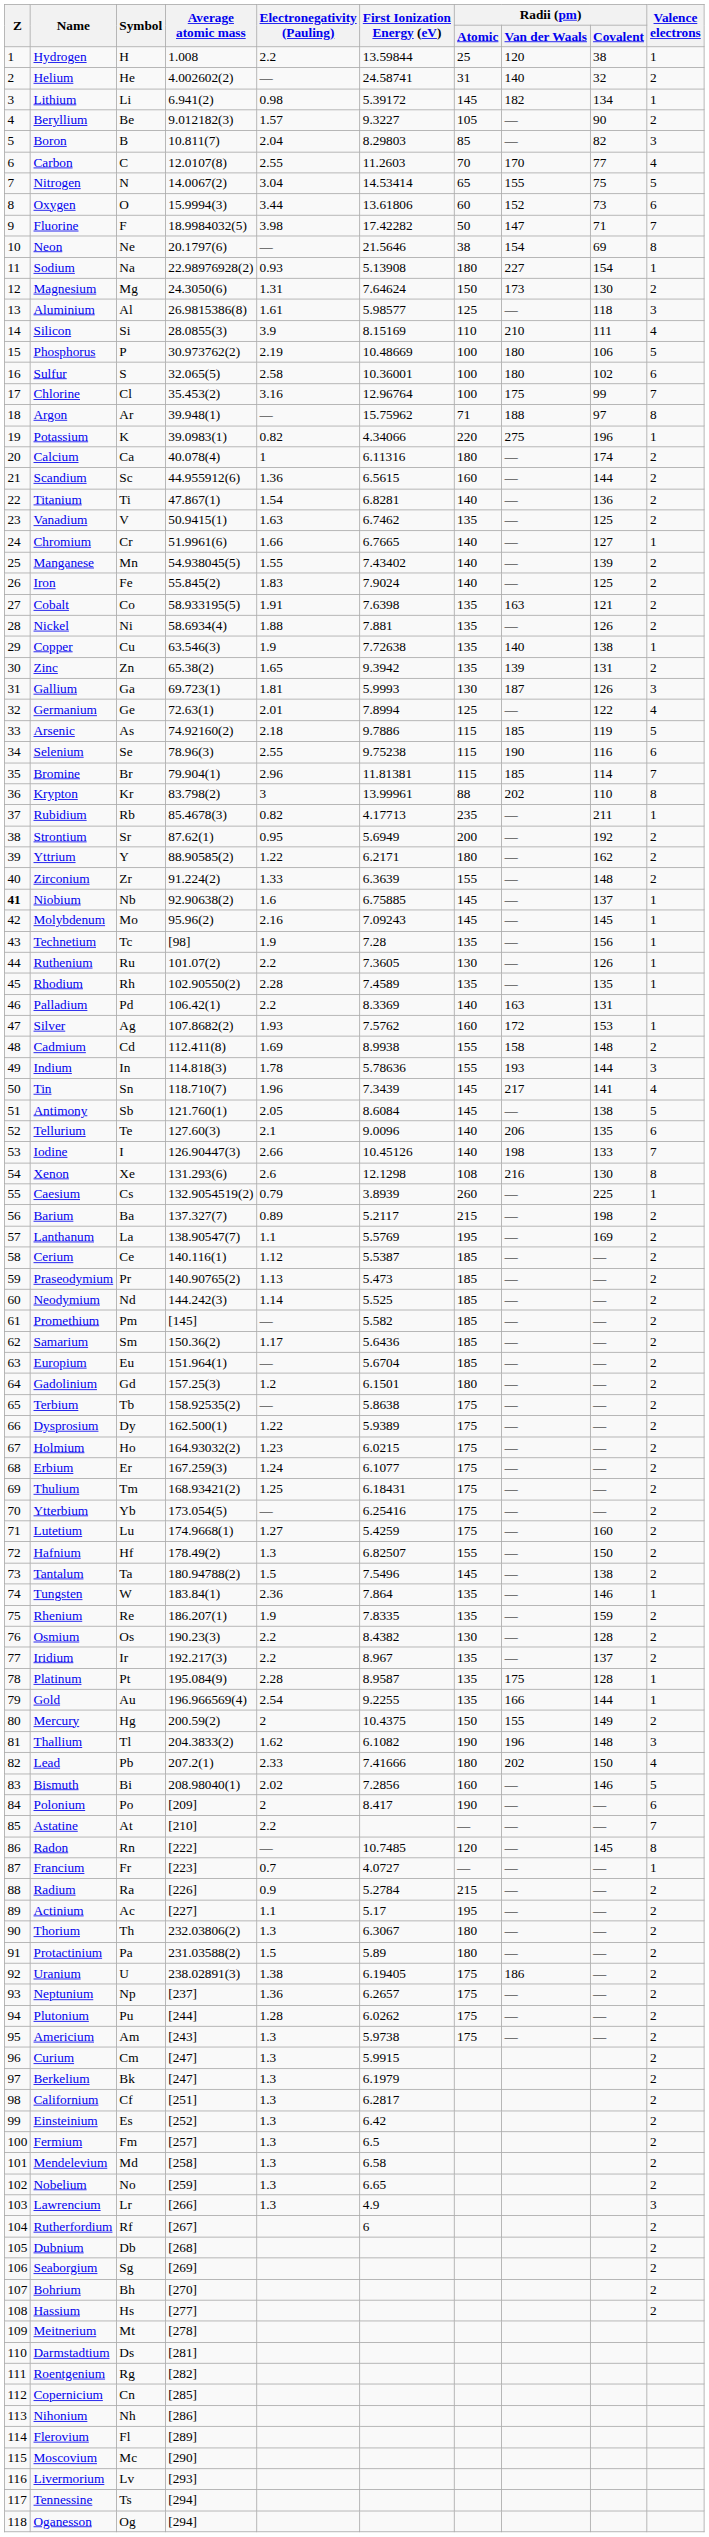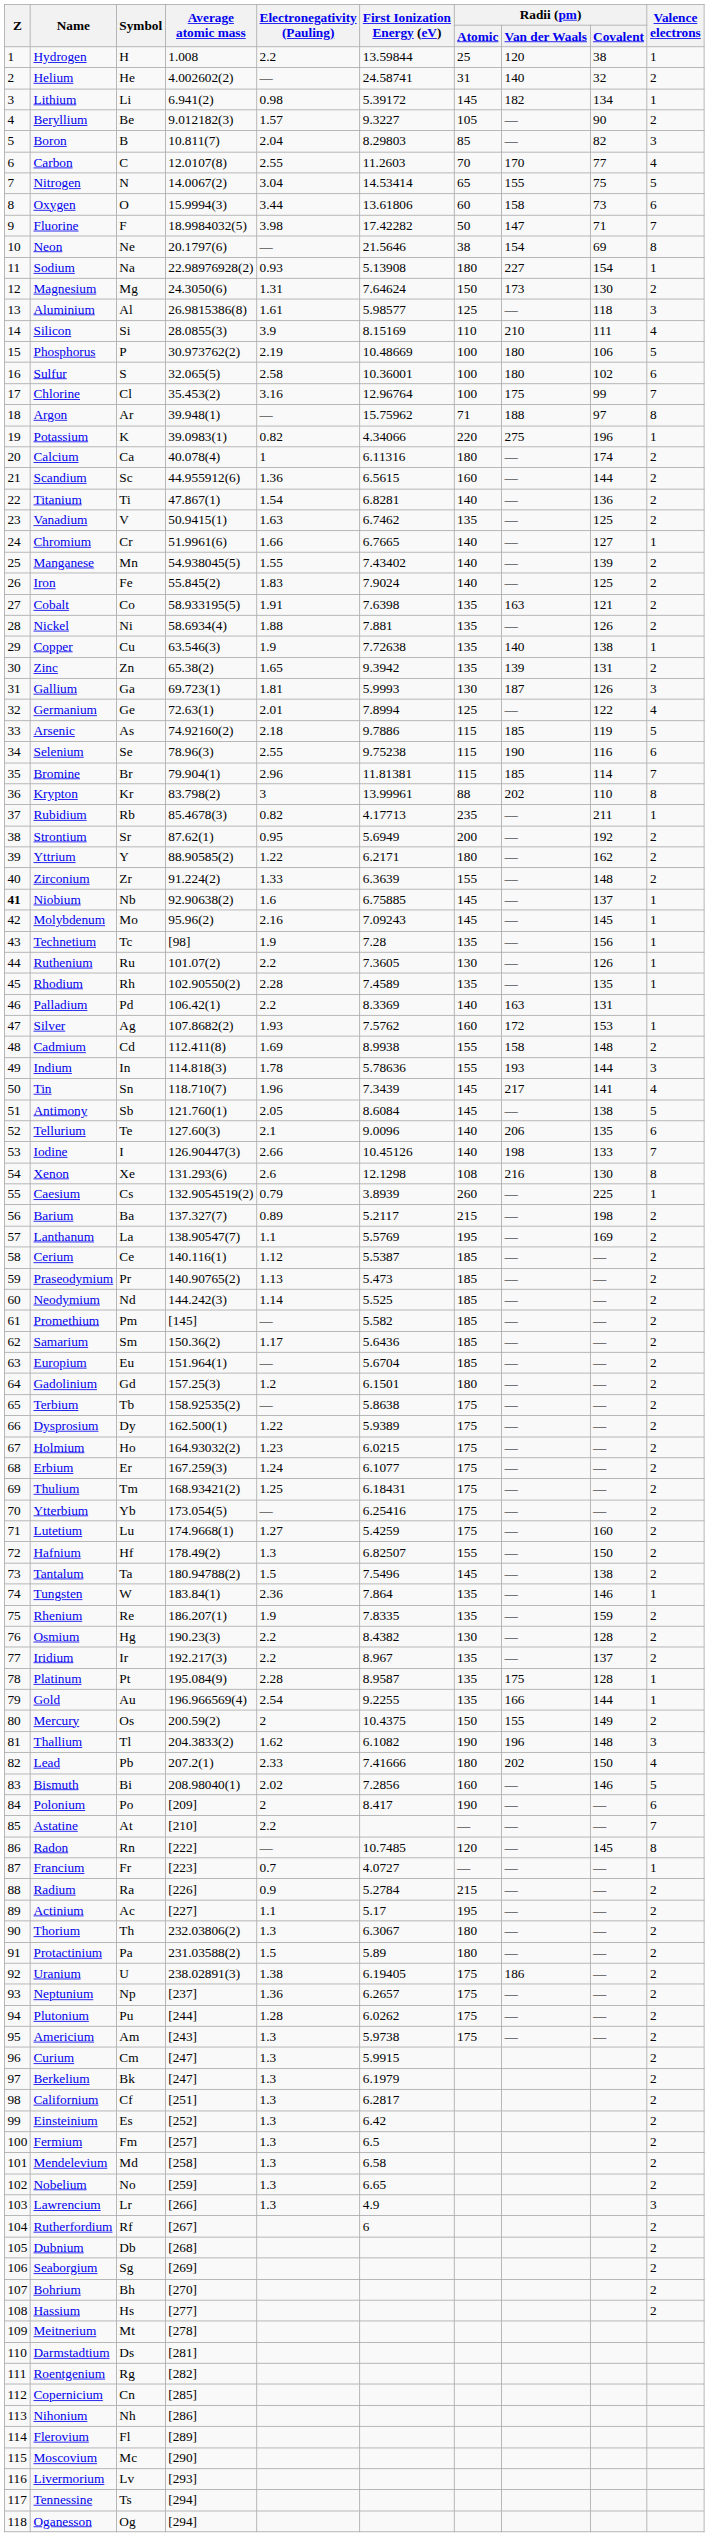Oxygen | Radii (pm) / Van der Waals: 152 -> 158
Osmium | Symbol: Os -> Hg
Mercury | Symbol: Hg -> Os
